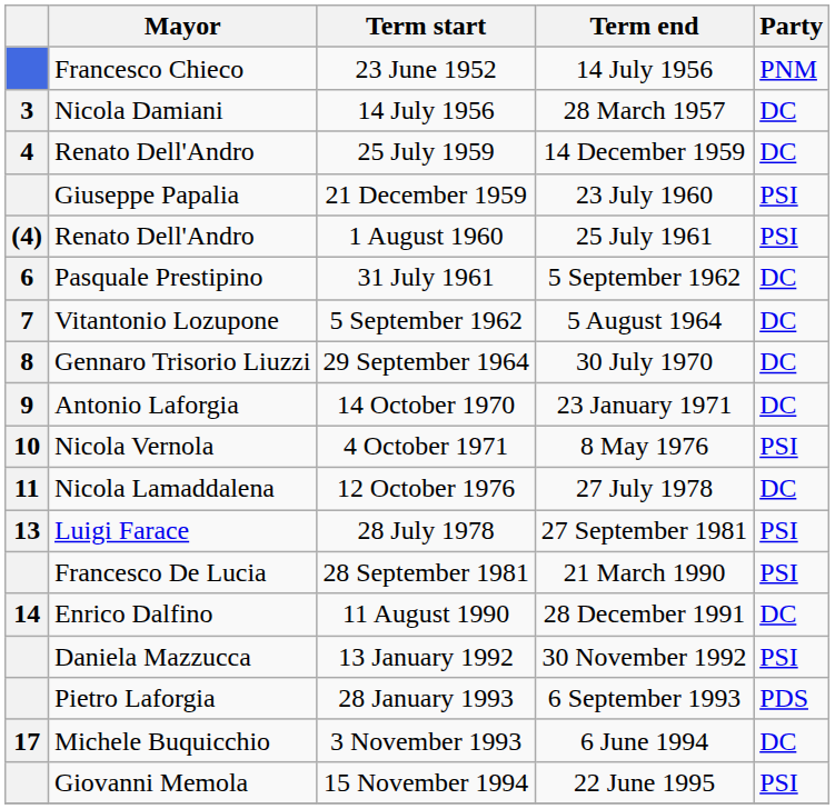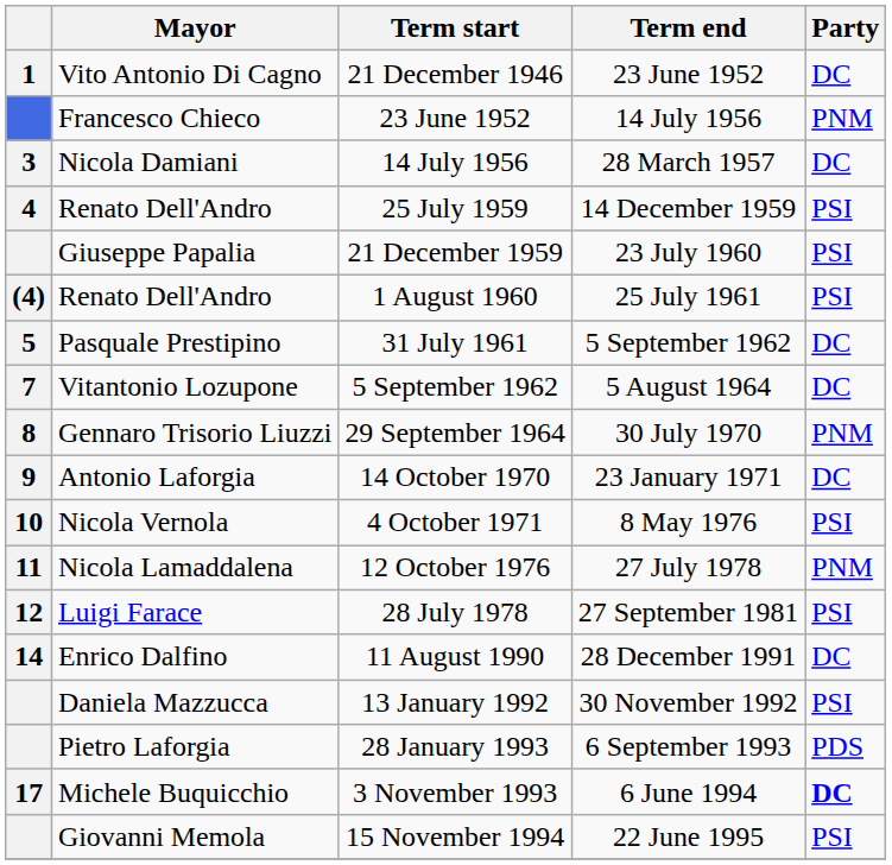+ row: 1 | Vito Antonio Di Cagno | 21 December 1946 | 23 June 1952 | DC
25 July 1959 | Party: DC -> PSI
31 July 1961 | column 1: 6 -> 5
29 September 1964 | Party: DC -> PNM
12 October 1976 | Party: DC -> PNM
28 July 1978 | column 1: 13 -> 12
- row: Francesco De Lucia | 28 September 1981 | 21 March 1990 | PSI
3 November 1993 | Party: normal -> bold
